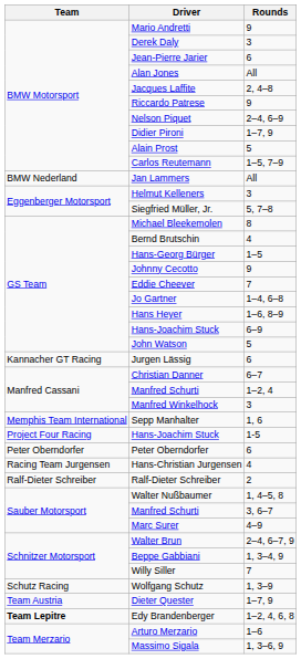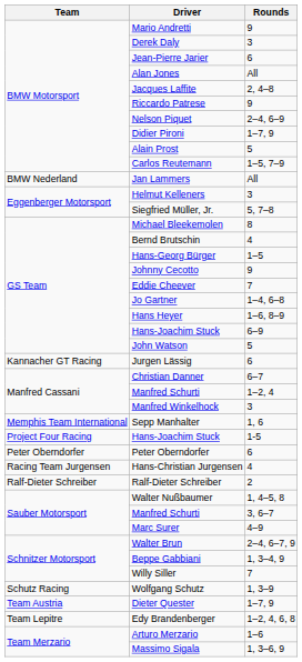Edy Brandenberger | Team: bold -> normal
